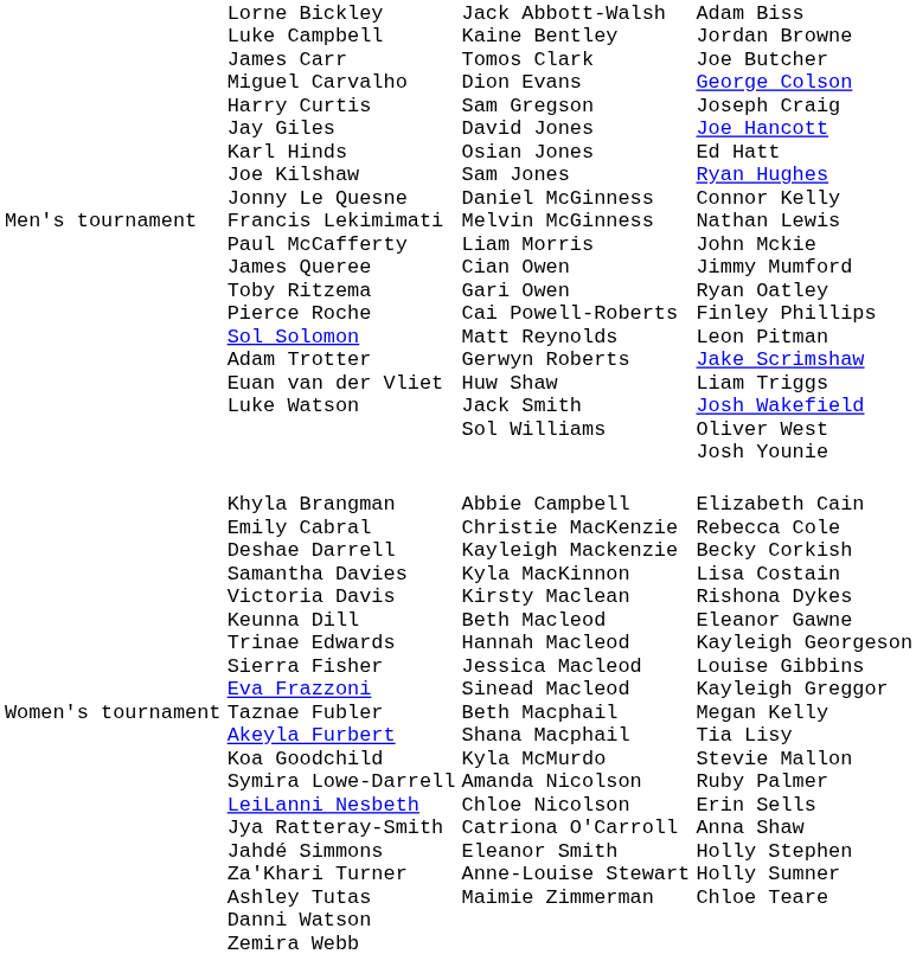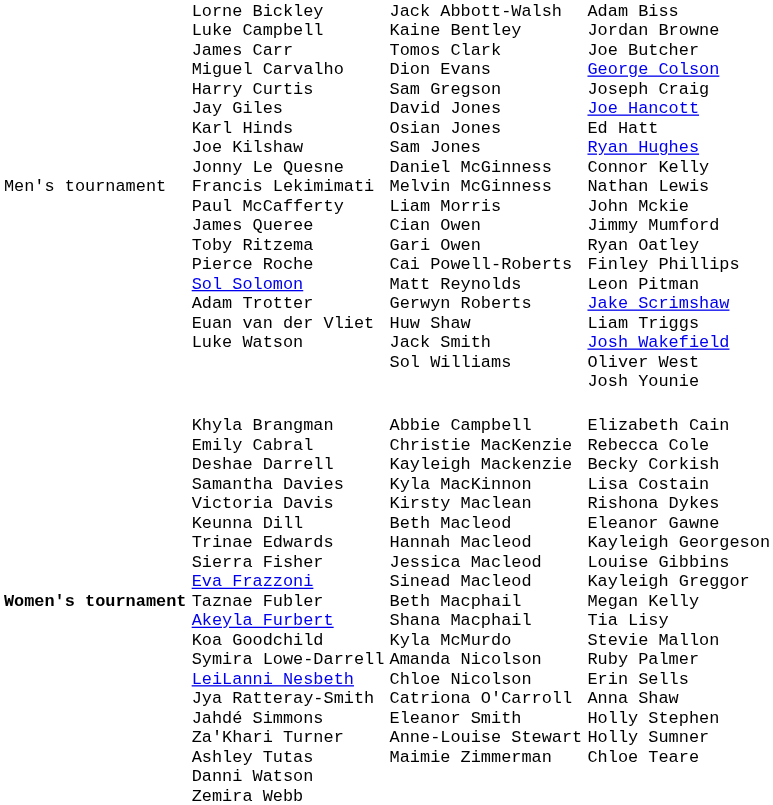Women's tournament | column 1: normal -> bold
